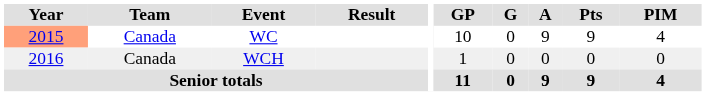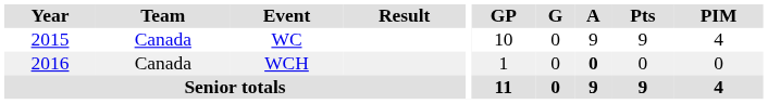WC | Year: lightsalmon background -> no background
WCH | A: normal -> bold
